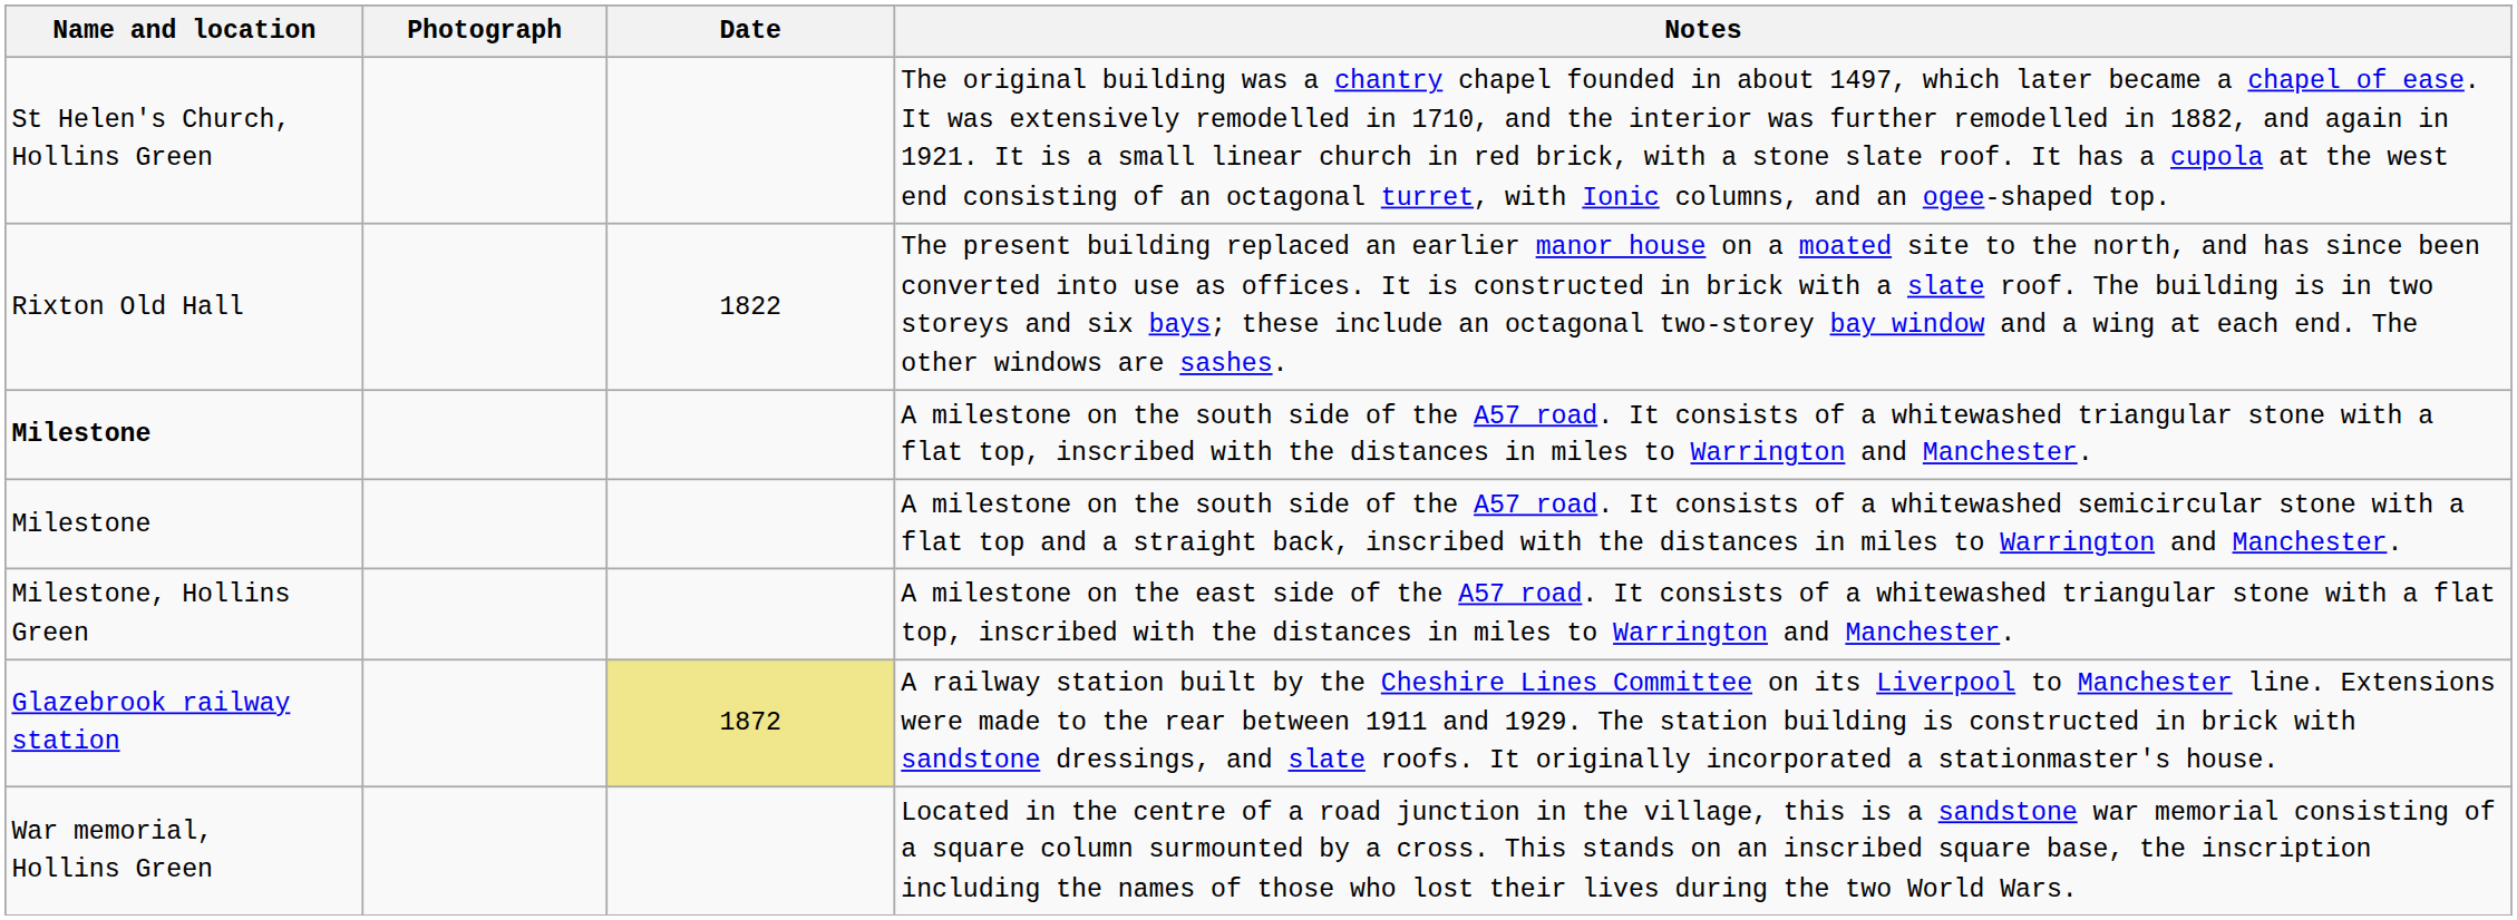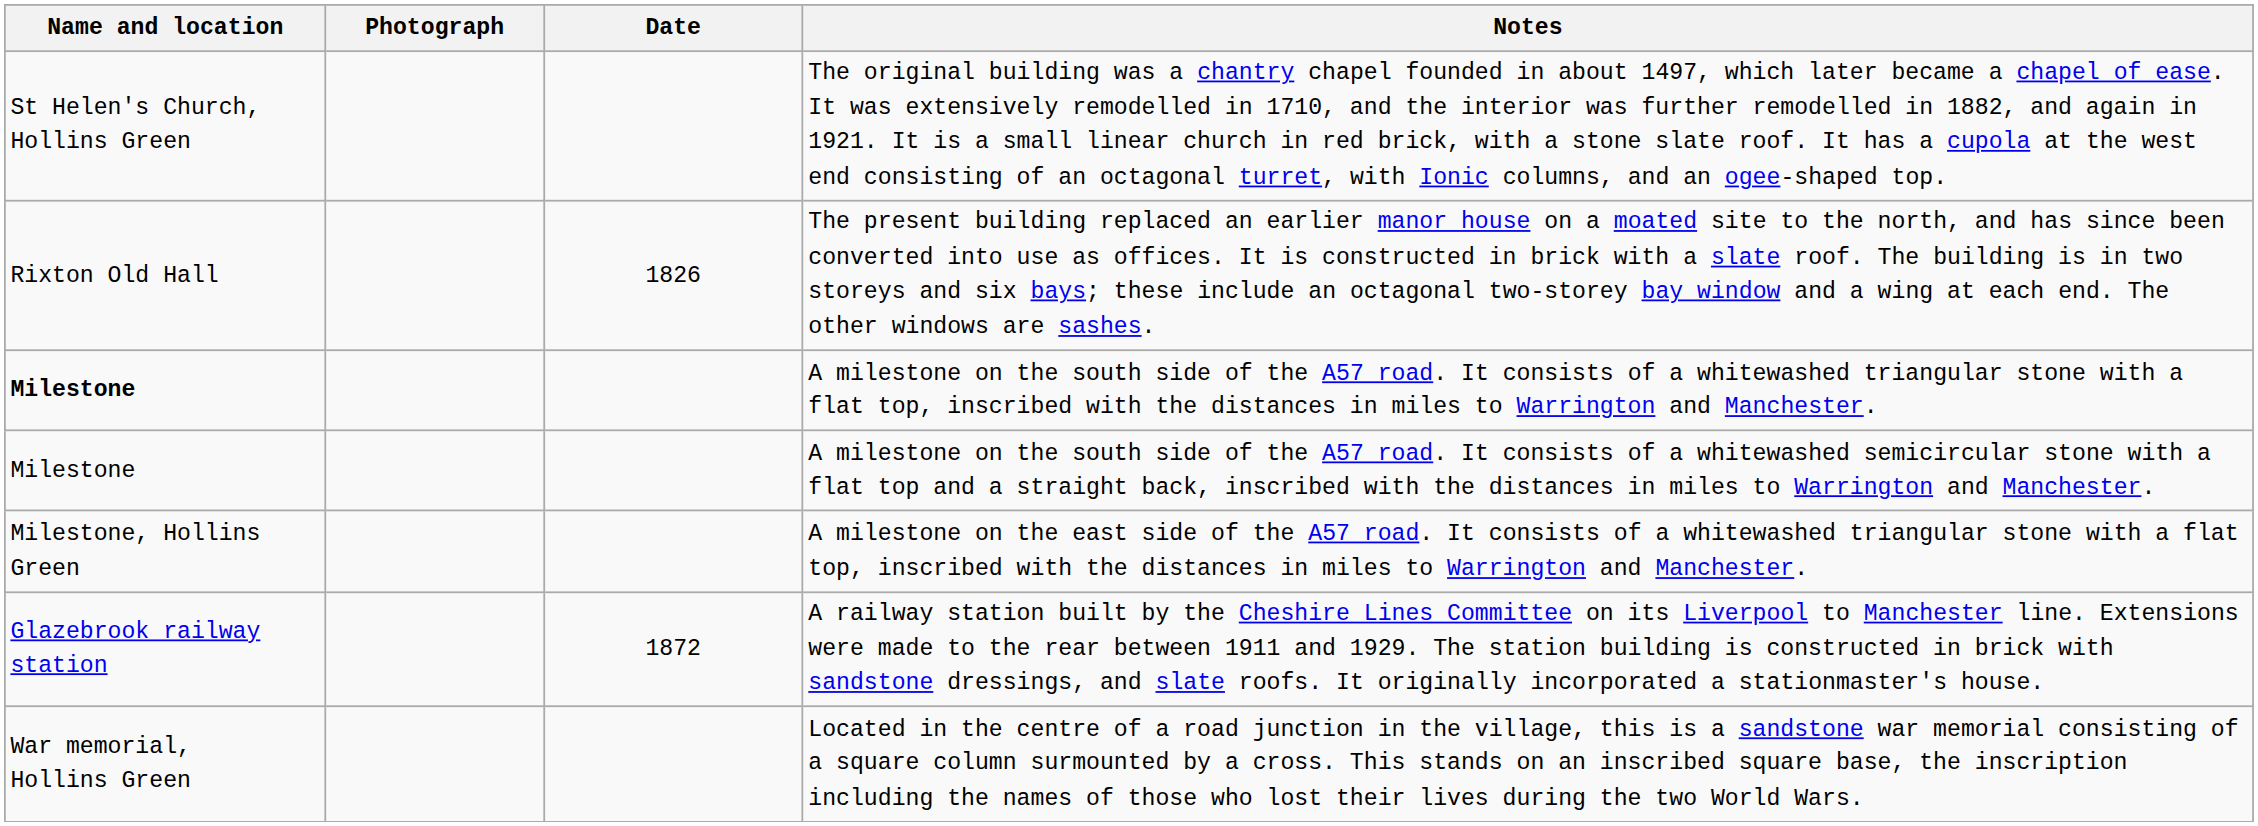row 3 | Date: 1822 -> 1826
row 7 | Date: khaki background -> no background
